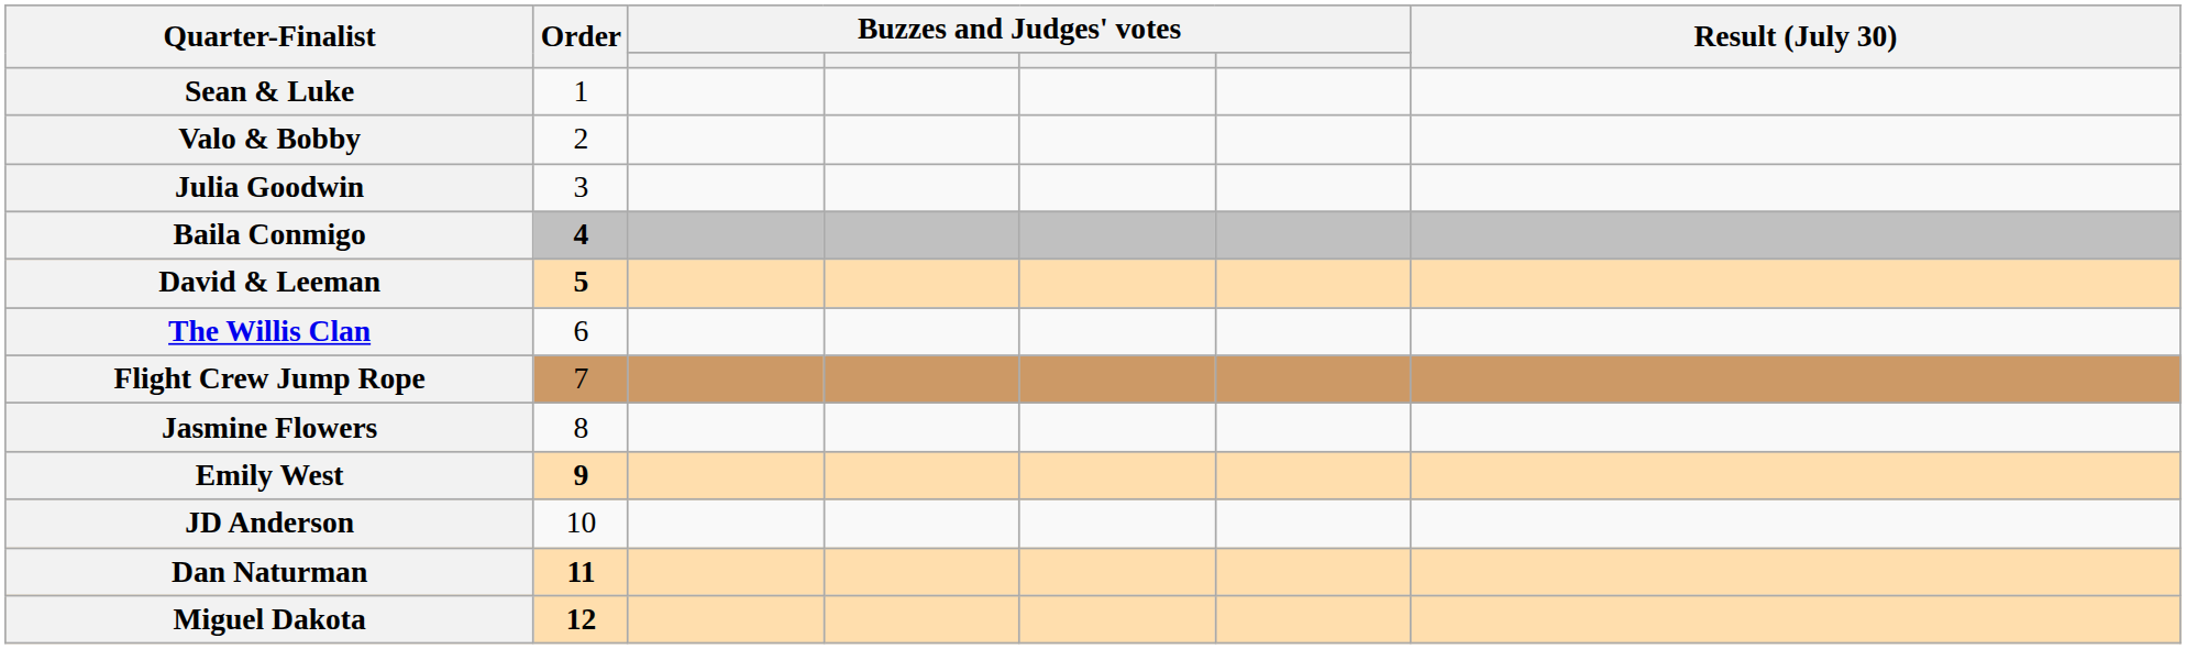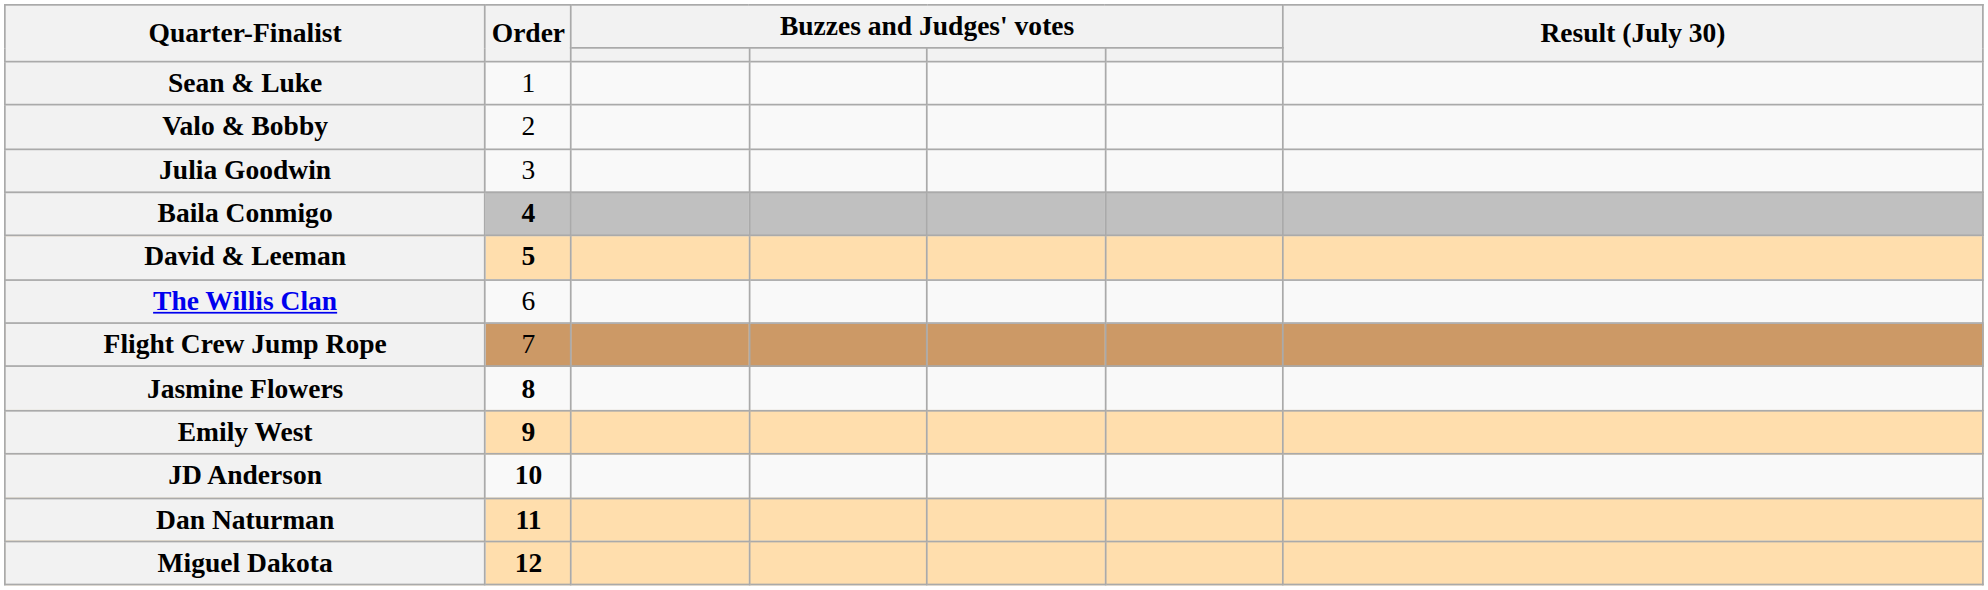Jasmine Flowers | Order: normal -> bold
JD Anderson | Order: normal -> bold
